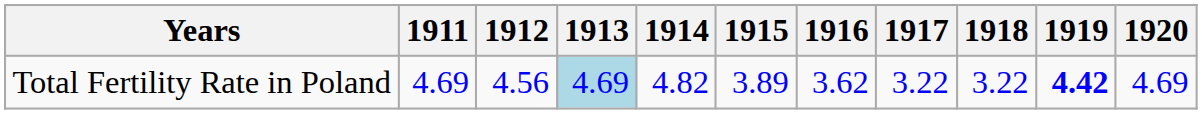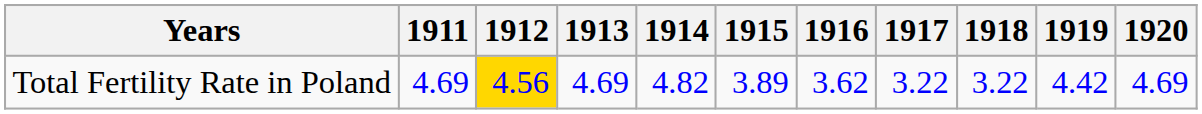row 2 | 1912: no background -> gold background
row 2 | 1913: lightblue background -> no background
row 2 | 1919: bold -> normal
